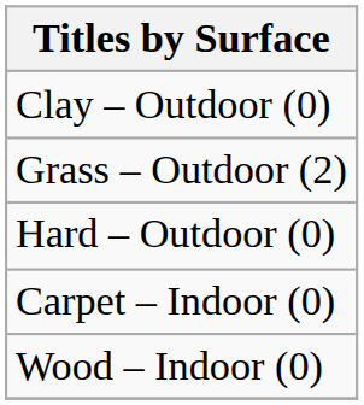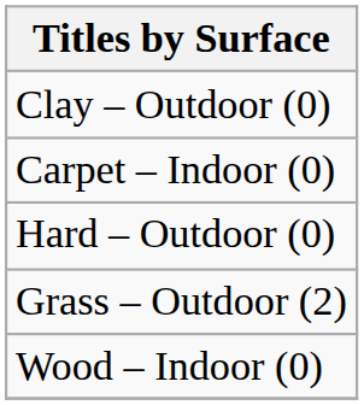row 3 | column 1: Grass – Outdoor (2) -> Carpet – Indoor (0)
row 5 | column 1: Carpet – Indoor (0) -> Grass – Outdoor (2)
